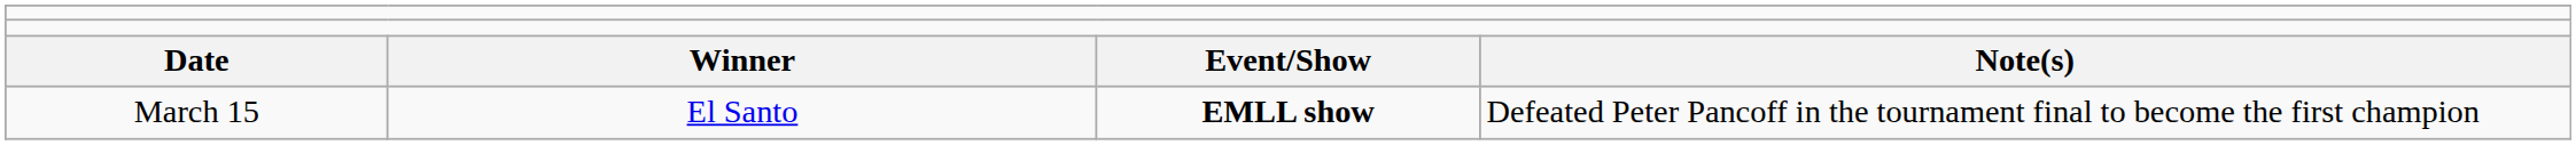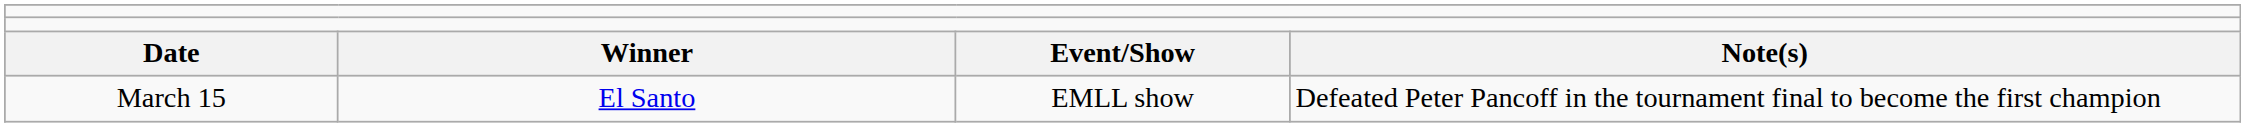March 15 | column 3: bold -> normal
